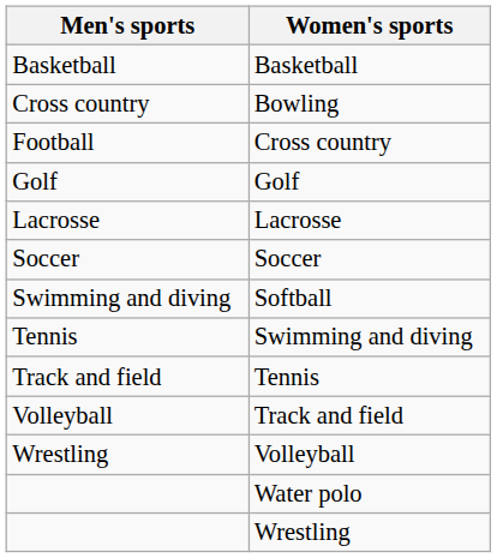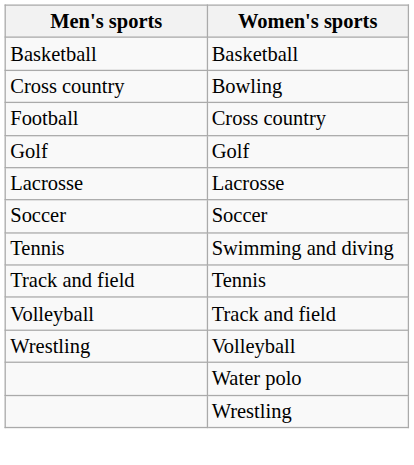- row: Swimming and diving | Softball
